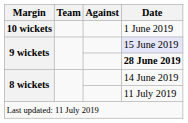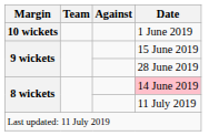15 June 2019 | Date: lavender background -> no background
28 June 2019 | Date: bold -> normal
14 June 2019 | Date: no background -> pink background
